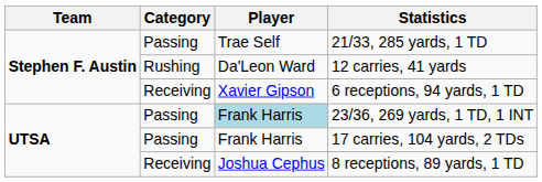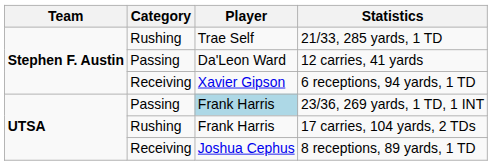21/33, 285 yards, 1 TD | Category: Passing -> Rushing
12 carries, 41 yards | Category: Rushing -> Passing
17 carries, 104 yards, 2 TDs | Category: Passing -> Rushing
